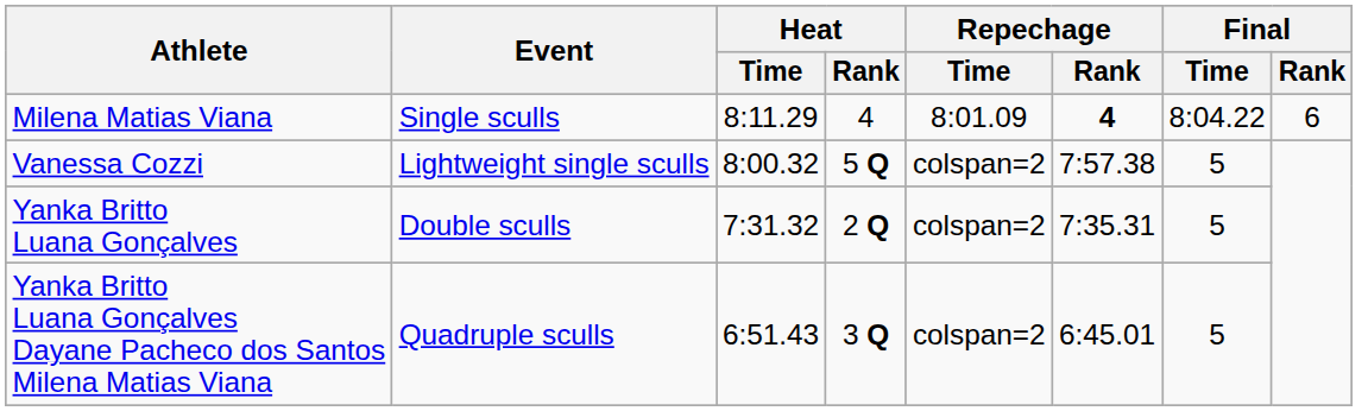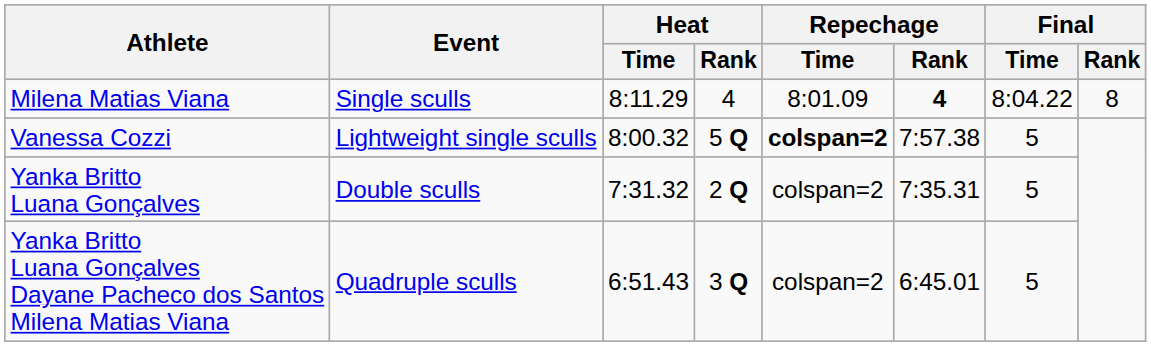Milena Matias Viana | Final / Rank: 6 -> 8
Vanessa Cozzi | Repechage / Time: normal -> bold
